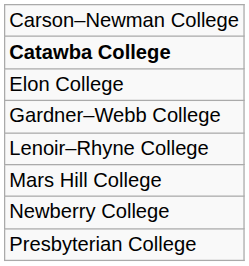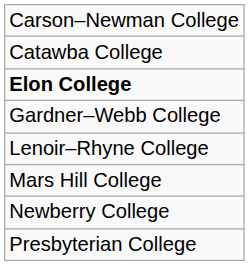row 2 | column 1: bold -> normal
row 3 | column 1: normal -> bold
